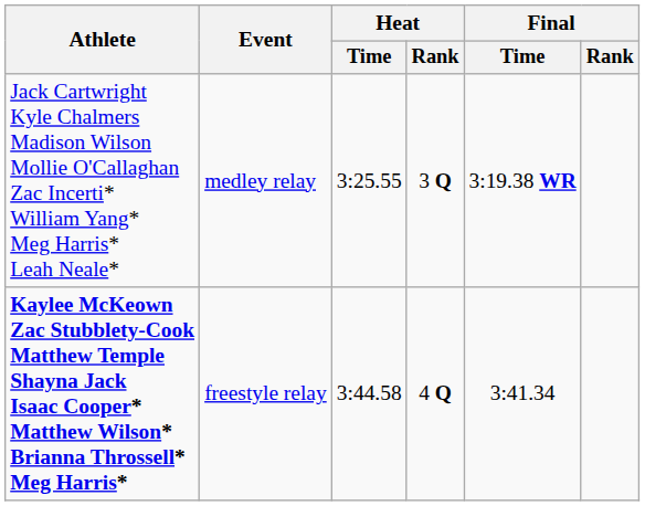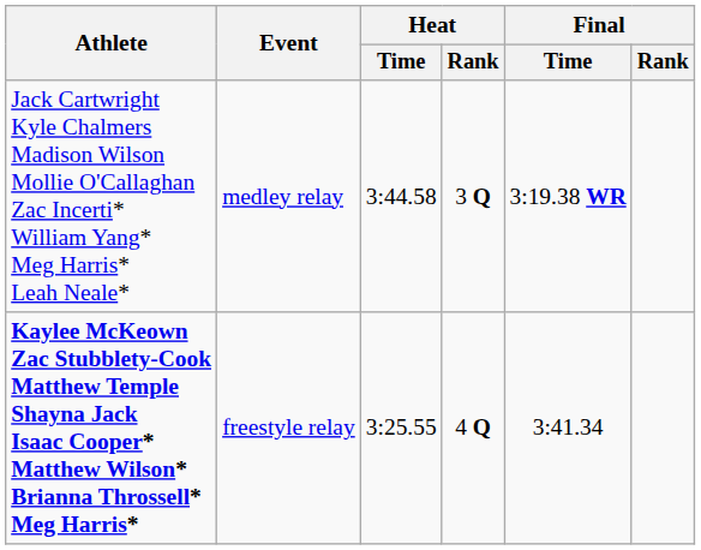row 3 | Heat / Time: 3:25.55 -> 3:44.58
row 4 | Heat / Time: 3:44.58 -> 3:25.55
